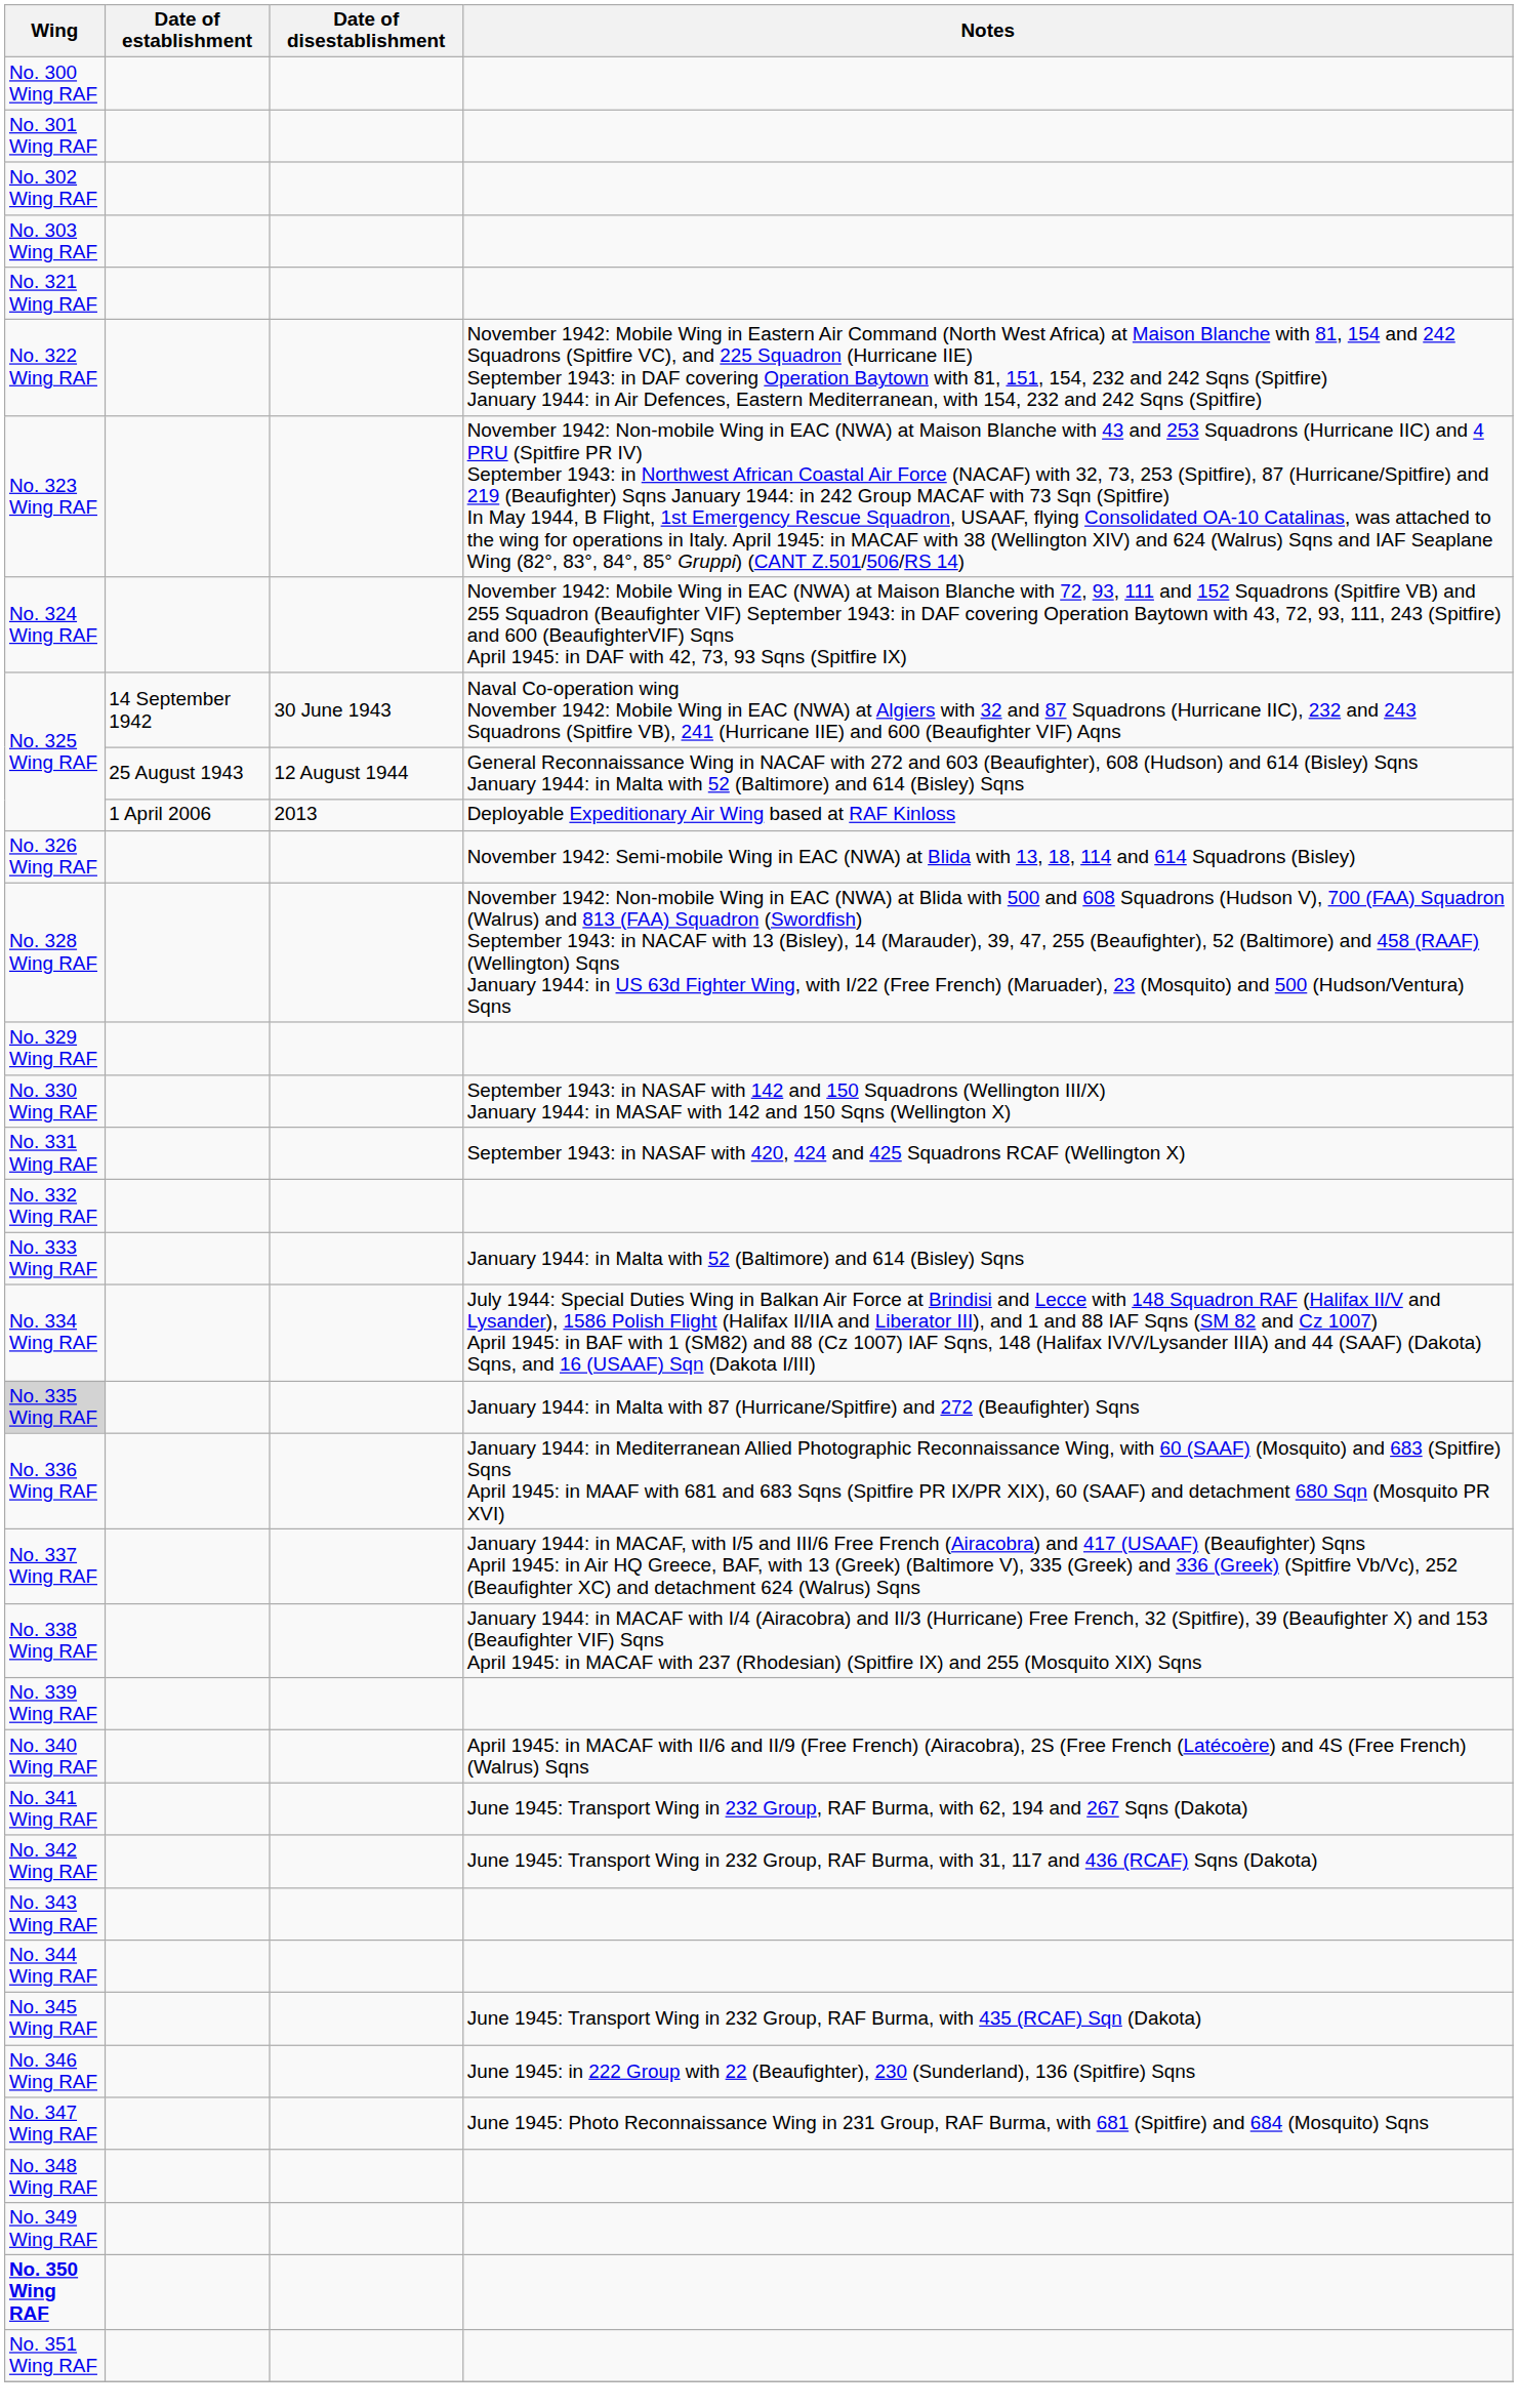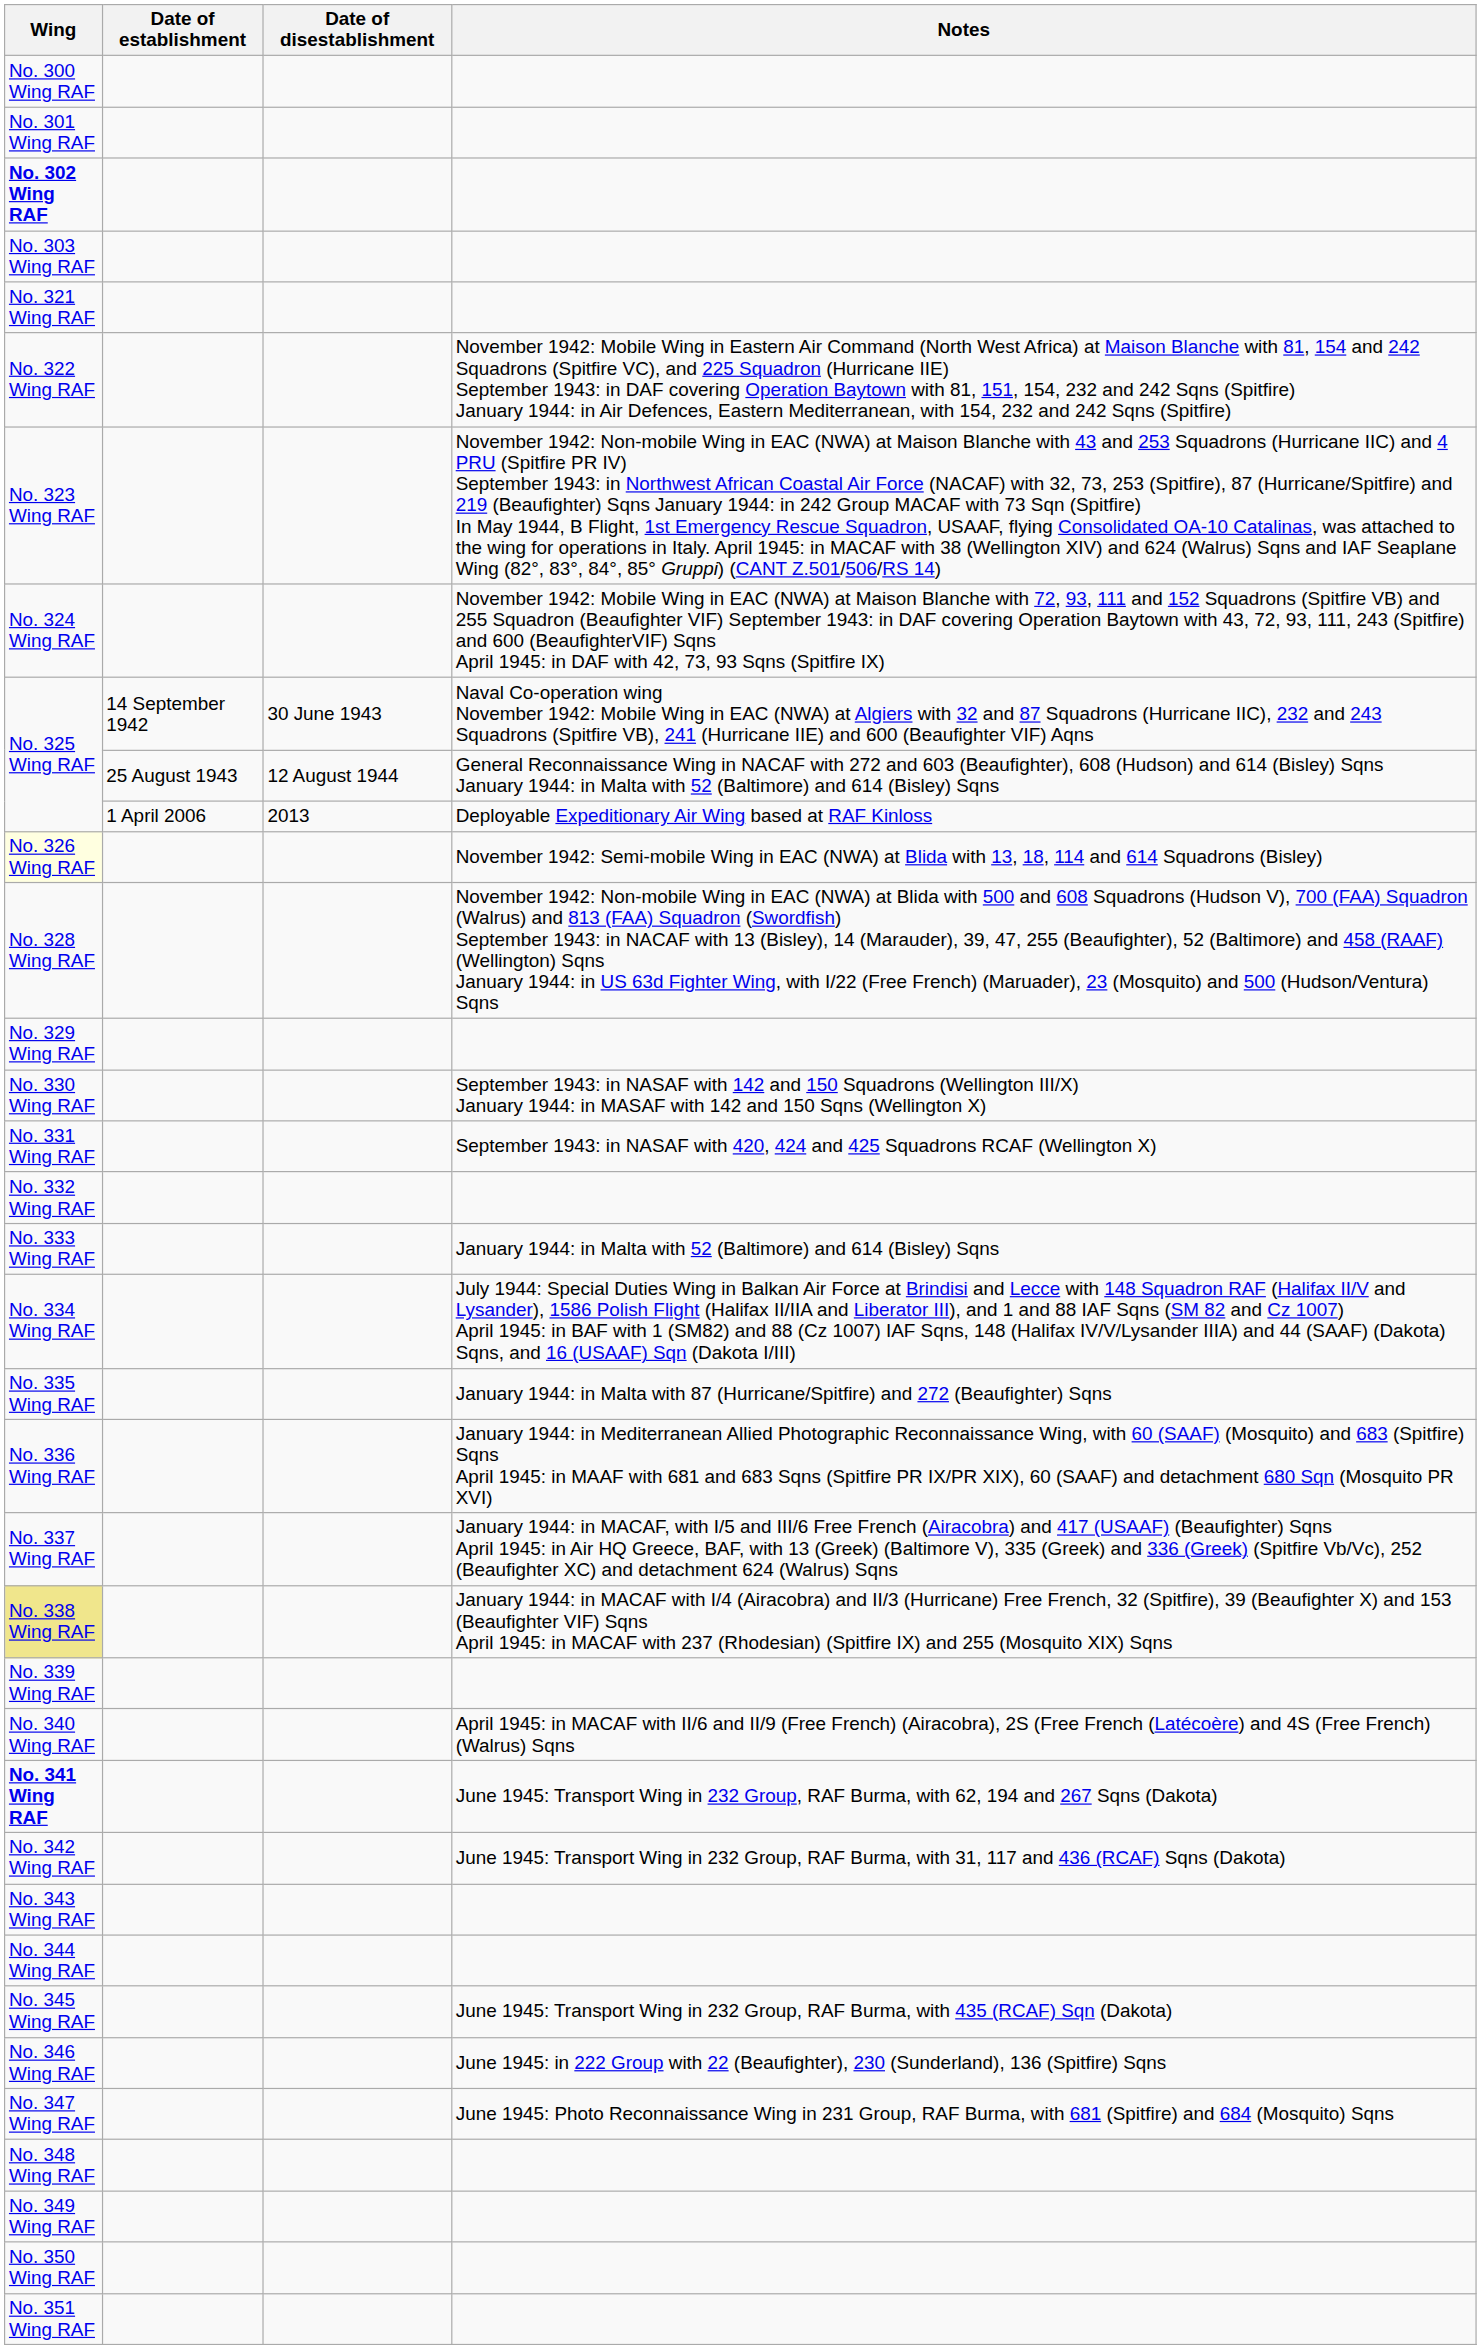No. 302 Wing RAF | Wing: normal -> bold
No. 326 Wing RAF | Wing: no background -> lightyellow background
No. 335 Wing RAF | Wing: lightgrey background -> no background
No. 338 Wing RAF | Wing: no background -> khaki background
No. 341 Wing RAF | Wing: normal -> bold
No. 350 Wing RAF | Wing: bold -> normal
